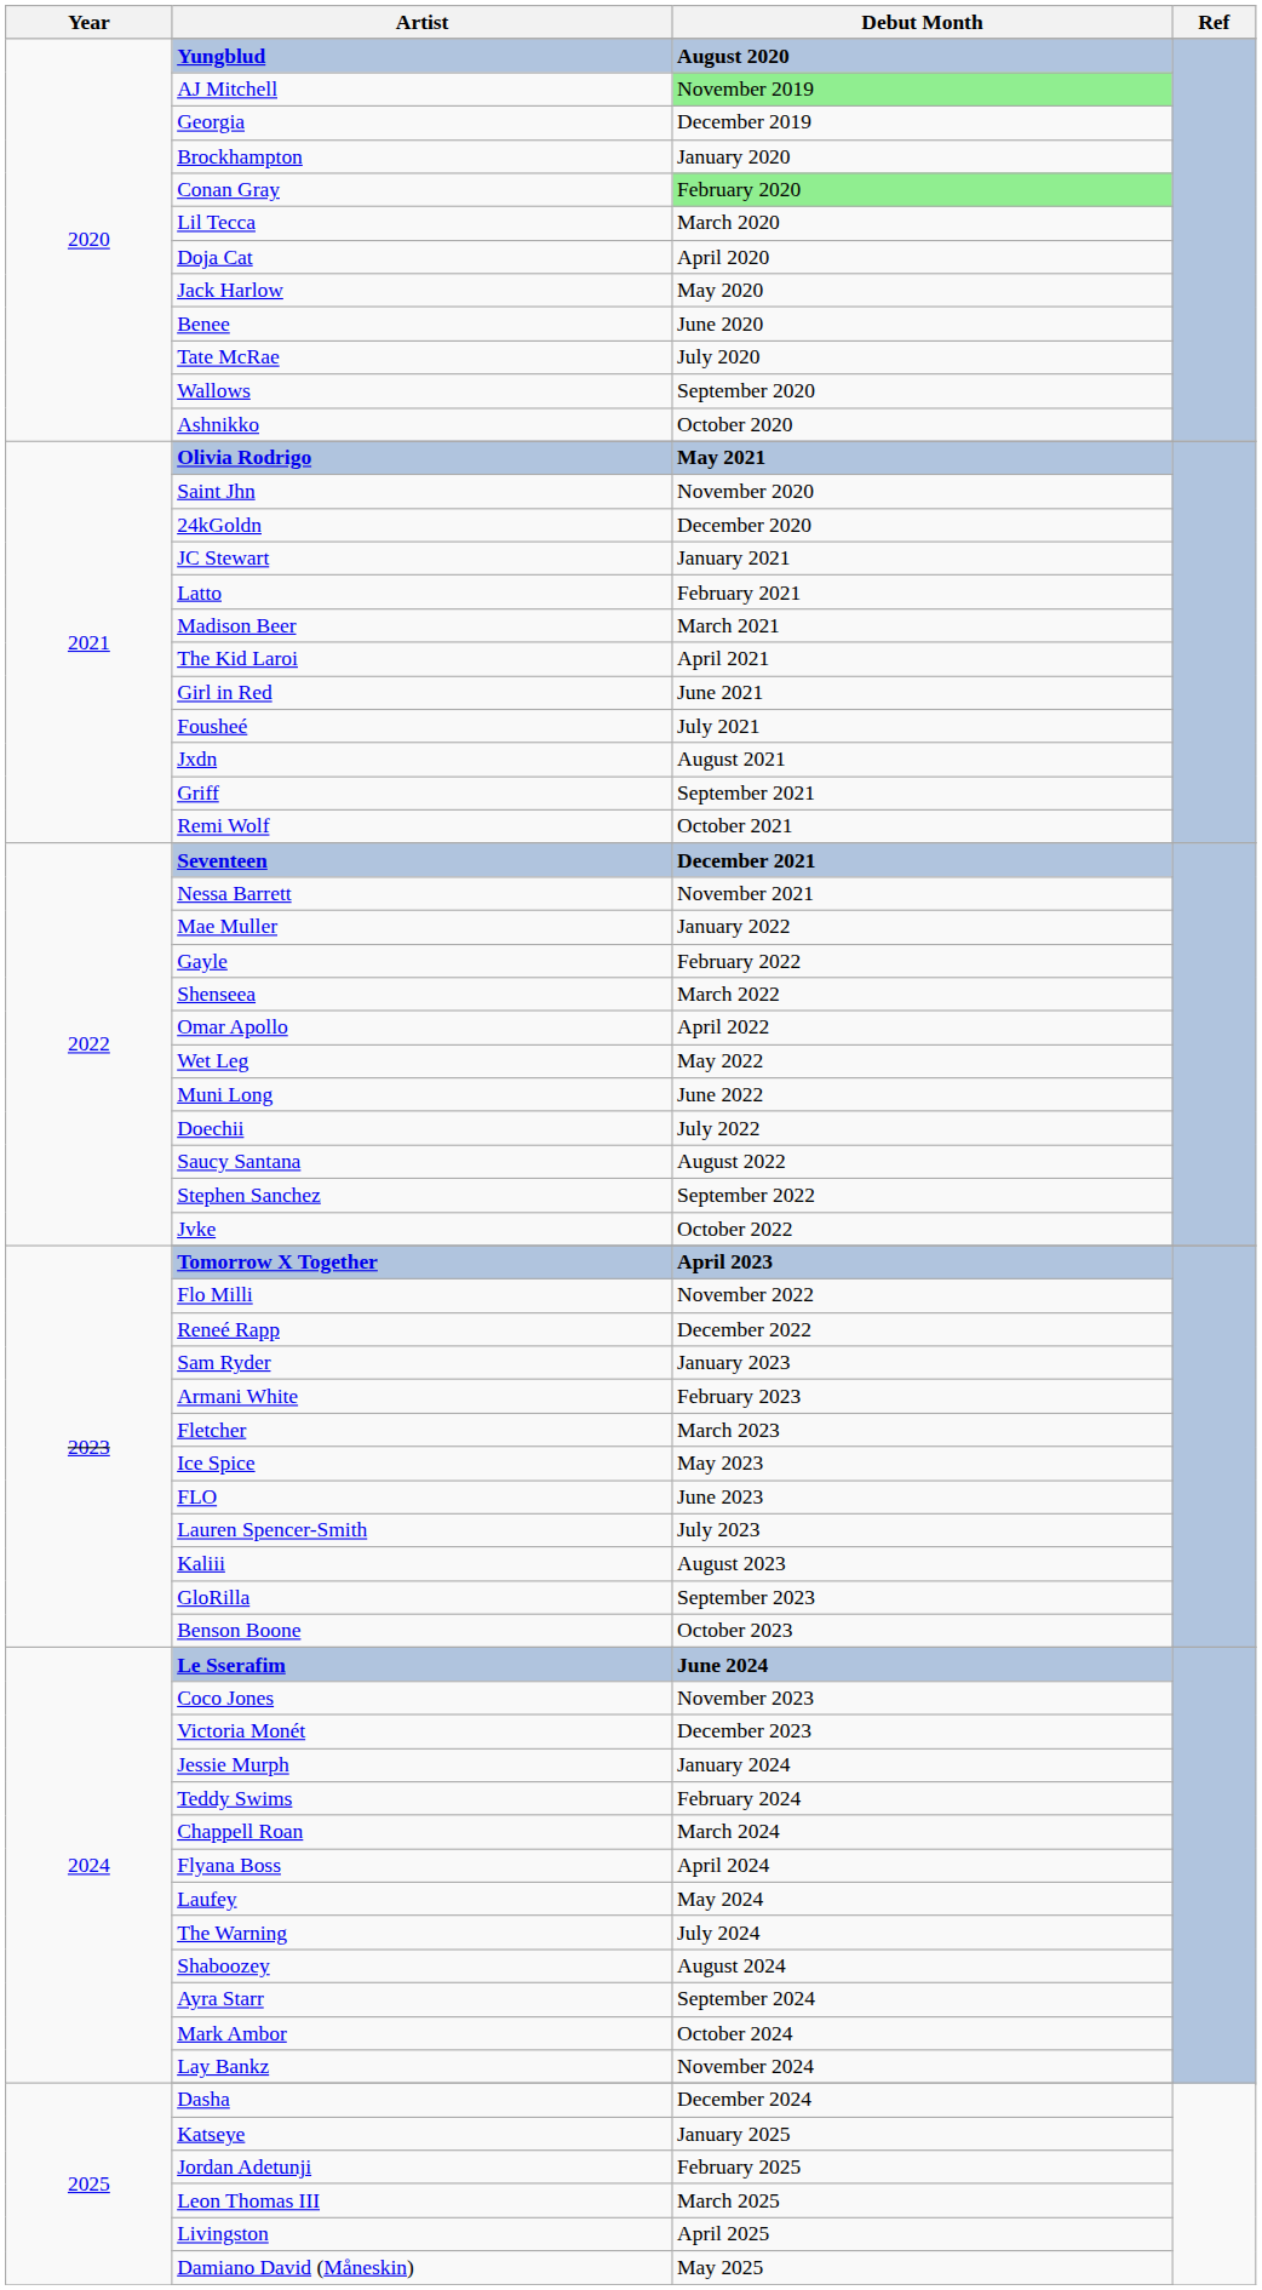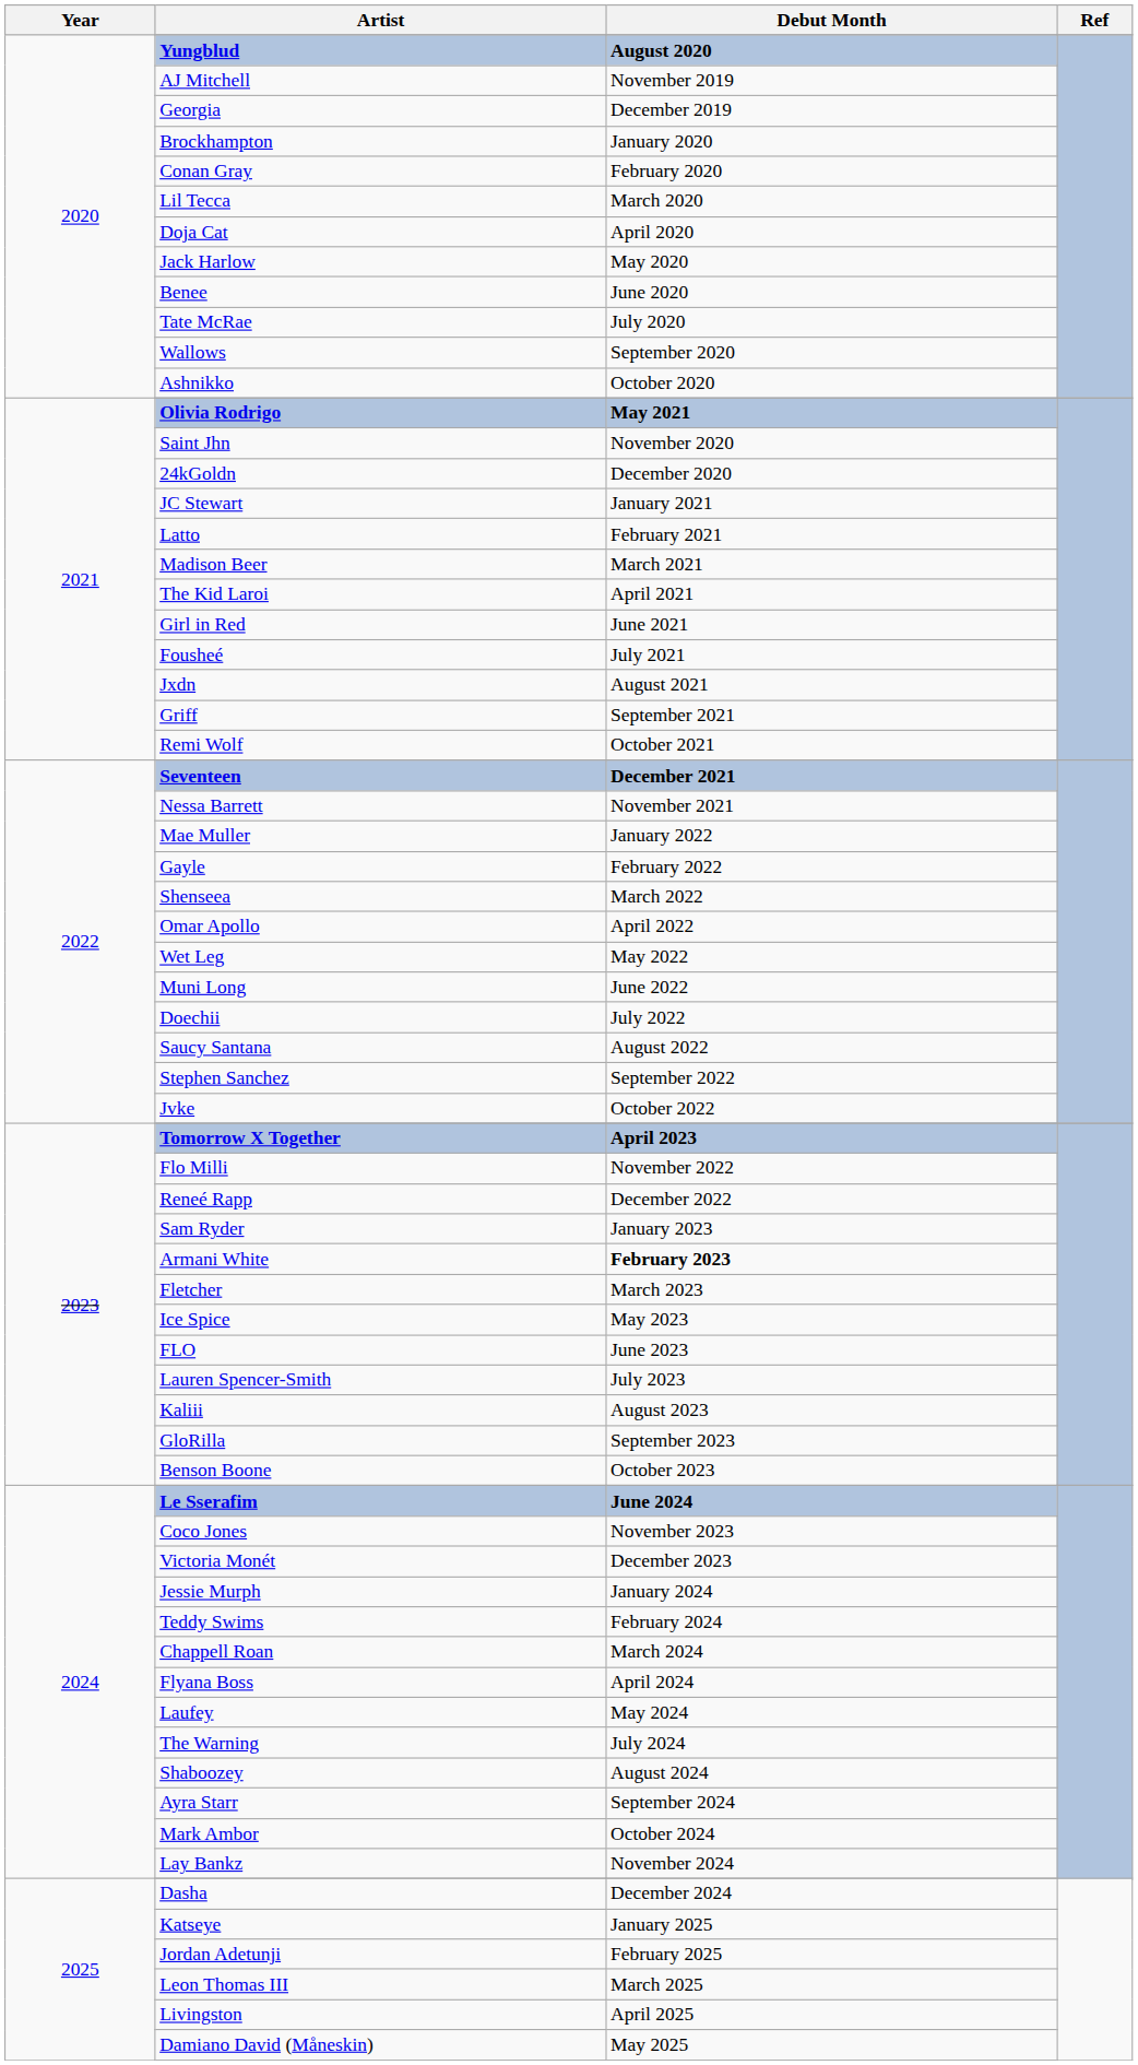AJ Mitchell | Debut Month: lightgreen background -> no background
Conan Gray | Debut Month: lightgreen background -> no background
Armani White | Debut Month: normal -> bold
